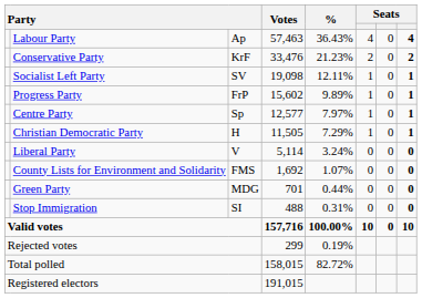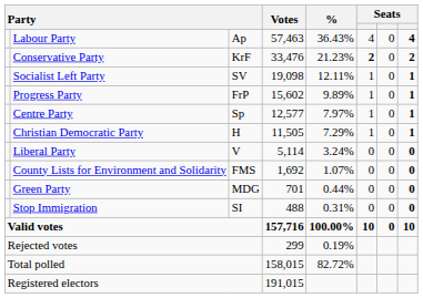Conservative Party | column 6: normal -> bold
